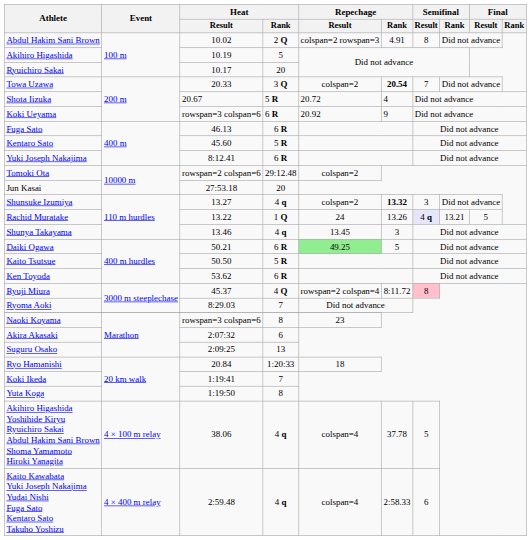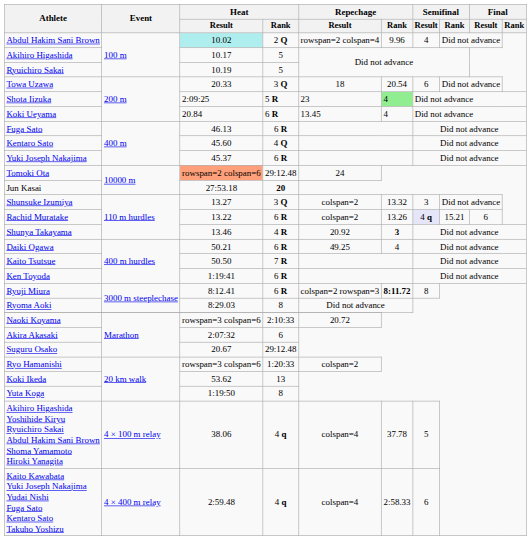Abdul Hakim Sani Brown | Heat / Result: no background -> paleturquoise background
Abdul Hakim Sani Brown | Repechage / Result: colspan=2 rowspan=3 -> rowspan=2 colspan=4
Abdul Hakim Sani Brown | Repechage / Rank: 4.91 -> 9.96
Abdul Hakim Sani Brown | Semifinal / Result: 8 -> 4
Akihiro Higashida | Heat / Result: 10.19 -> 10.17
Ryuichiro Sakai | Heat / Result: 10.17 -> 10.19
Ryuichiro Sakai | Heat / Rank: 20 -> 5
Towa Uzawa | Repechage / Result: colspan=2 -> 18
Towa Uzawa | Repechage / Rank: bold -> normal
Towa Uzawa | Semifinal / Result: 7 -> 6
Shota Iizuka | Heat / Result: 20.67 -> 2:09:25
Shota Iizuka | Repechage / Result: 20.72 -> 23
Shota Iizuka | Repechage / Rank: no background -> lightgreen background
Koki Ueyama | Heat / Result: rowspan=3 colspan=6 -> 20.84
Koki Ueyama | Repechage / Result: 20.92 -> 13.45
Koki Ueyama | Repechage / Rank: 9 -> 4
Kentaro Sato | Heat / Rank: 5 R -> 4 Q
Yuki Joseph Nakajima | Heat / Result: 8:12.41 -> 45.37
Tomoki Ota | Heat / Result: no background -> lightsalmon background
Tomoki Ota | Repechage / Result: colspan=2 -> 24
Jun Kasai | Heat / Rank: normal -> bold
Shunsuke Izumiya | Heat / Rank: 4 q -> 3 Q
Shunsuke Izumiya | Repechage / Rank: bold -> normal
Rachid Muratake | Heat / Rank: 1 Q -> 6 R
Rachid Muratake | Repechage / Result: 24 -> colspan=2
Rachid Muratake | Semifinal / Rank: 13.21 -> 15.21
Rachid Muratake | Final / Result: 5 -> 6
Shunya Takayama | Heat / Rank: 4 q -> 4 R
Shunya Takayama | Repechage / Result: 13.45 -> 20.92
Shunya Takayama | Repechage / Rank: normal -> bold
Daiki Ogawa | Repechage / Result: lightgreen background -> no background
Daiki Ogawa | Repechage / Rank: 5 -> 4
Kaito Tsutsue | Heat / Rank: 5 R -> 7 R
Ken Toyoda | Heat / Result: 53.62 -> 1:19:41
Ryuji Miura | Heat / Result: 45.37 -> 8:12.41
Ryuji Miura | Heat / Rank: 4 Q -> 6 R
Ryuji Miura | Repechage / Result: rowspan=2 colspan=4 -> colspan=2 rowspan=3
Ryuji Miura | Repechage / Rank: normal -> bold
Ryuji Miura | Semifinal / Result: pink background -> no background
Ryoma Aoki | Heat / Rank: 7 -> 8
Naoki Koyama | Heat / Rank: 8 -> 2:10:33
Naoki Koyama | Repechage / Result: 23 -> 20.72
Suguru Osako | Heat / Result: 2:09:25 -> 20.67
Suguru Osako | Heat / Rank: 13 -> 29:12.48
Ryo Hamanishi | Heat / Result: 20.84 -> rowspan=3 colspan=6
Ryo Hamanishi | Repechage / Result: 18 -> colspan=2
Koki Ikeda | Heat / Result: 1:19:41 -> 53.62
Koki Ikeda | Heat / Rank: 7 -> 13
